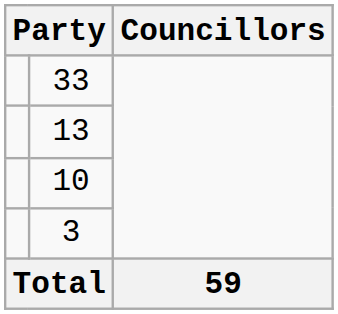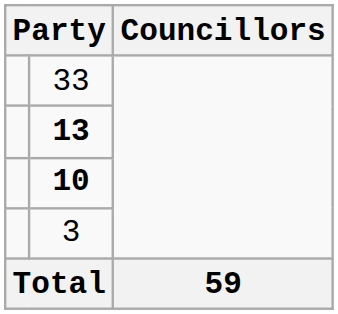13 | column 2: normal -> bold
10 | column 2: normal -> bold
